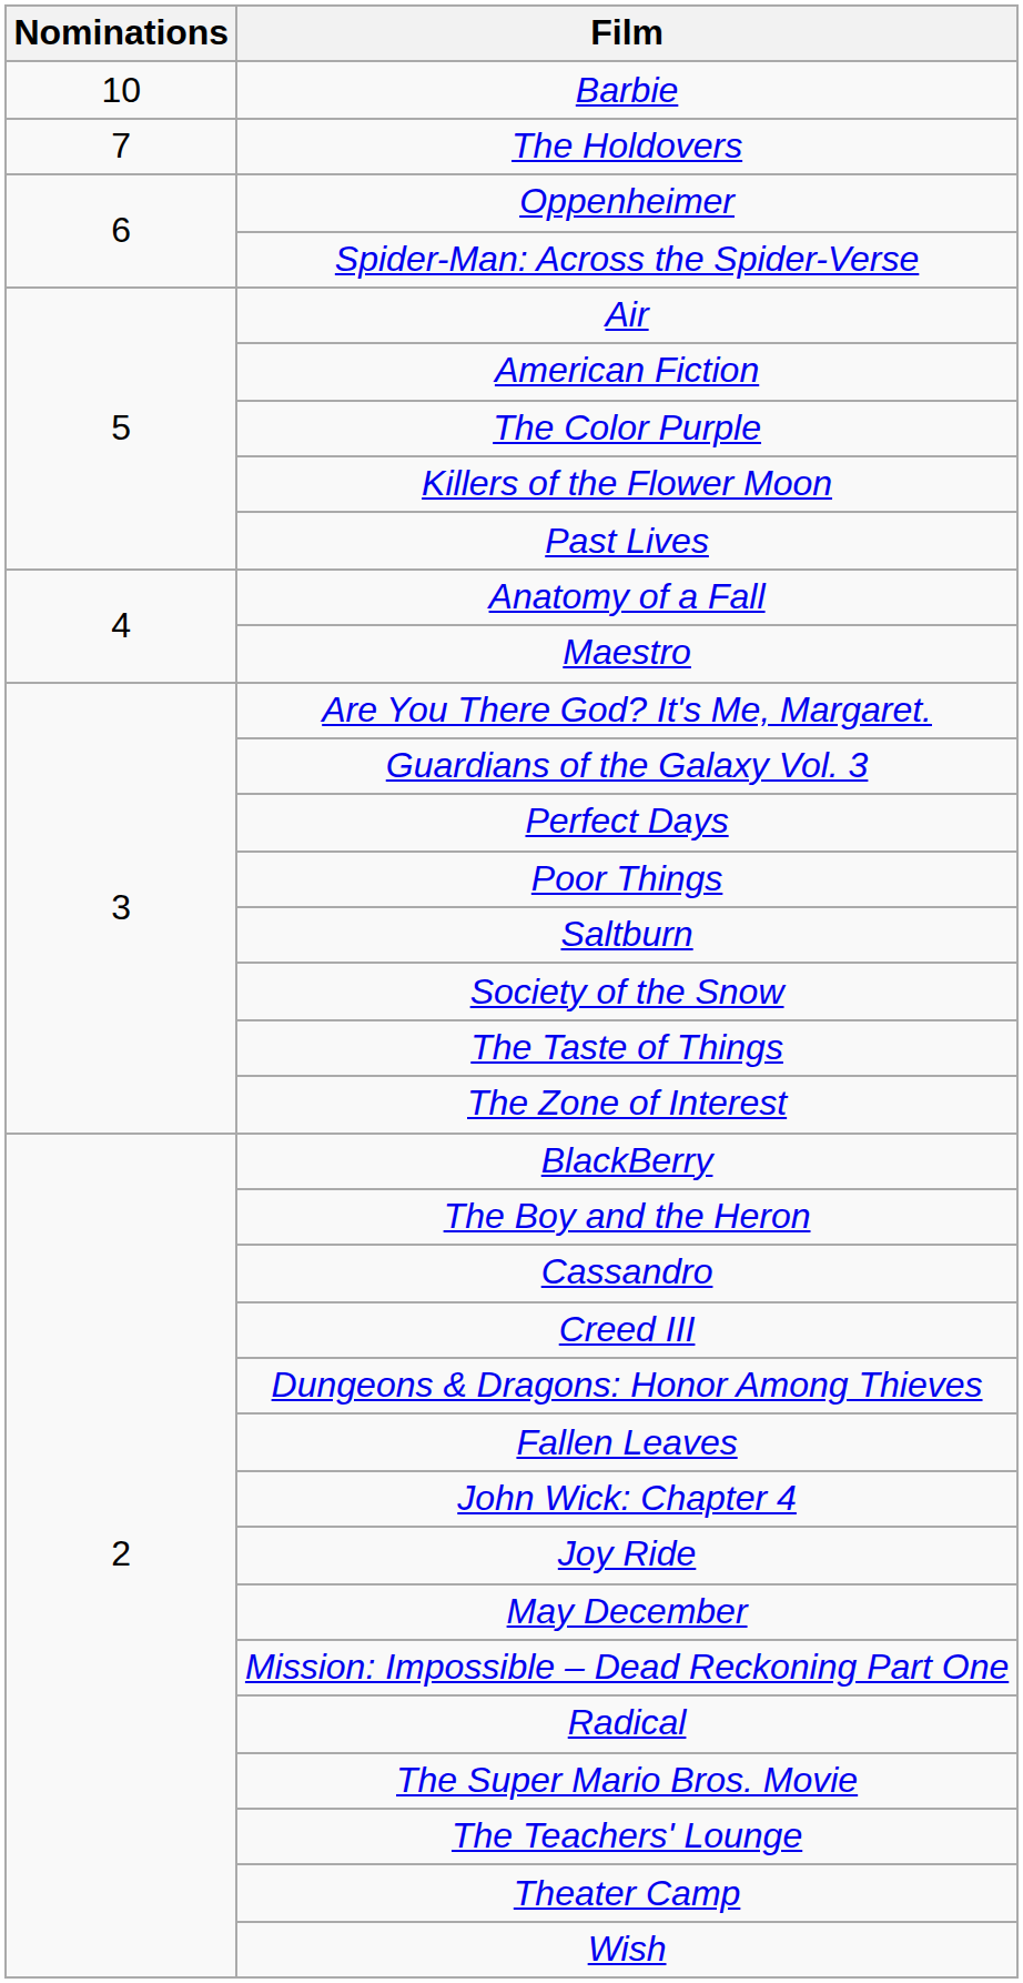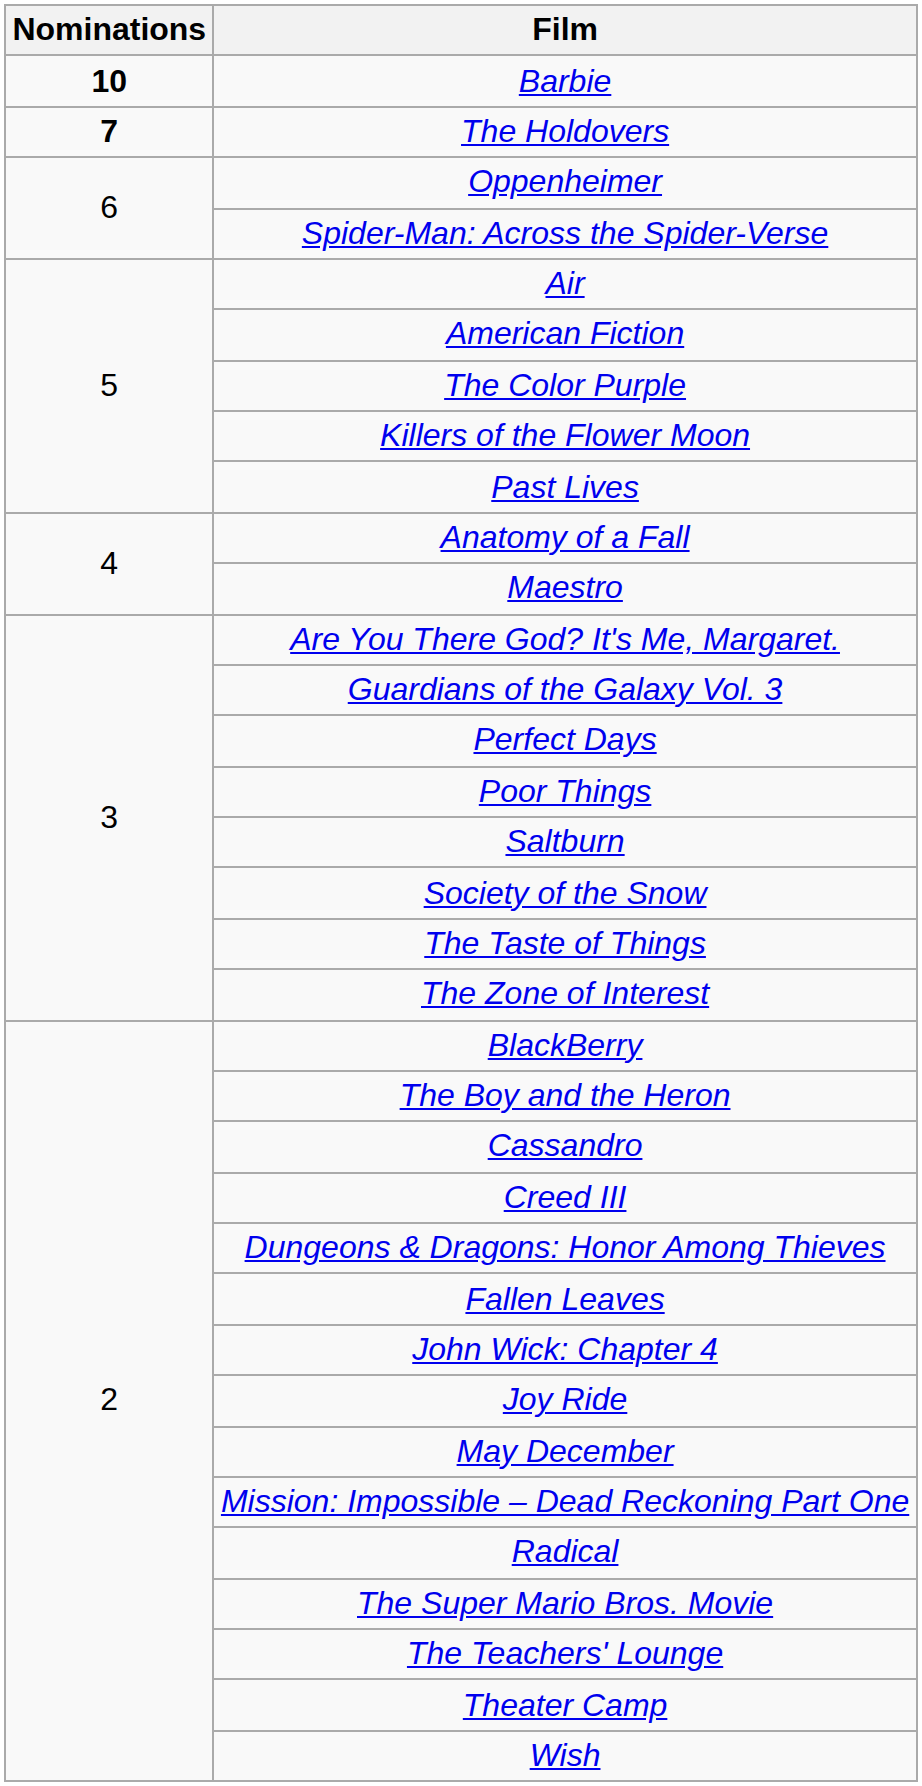Barbie | Nominations: normal -> bold
The Holdovers | Nominations: normal -> bold
